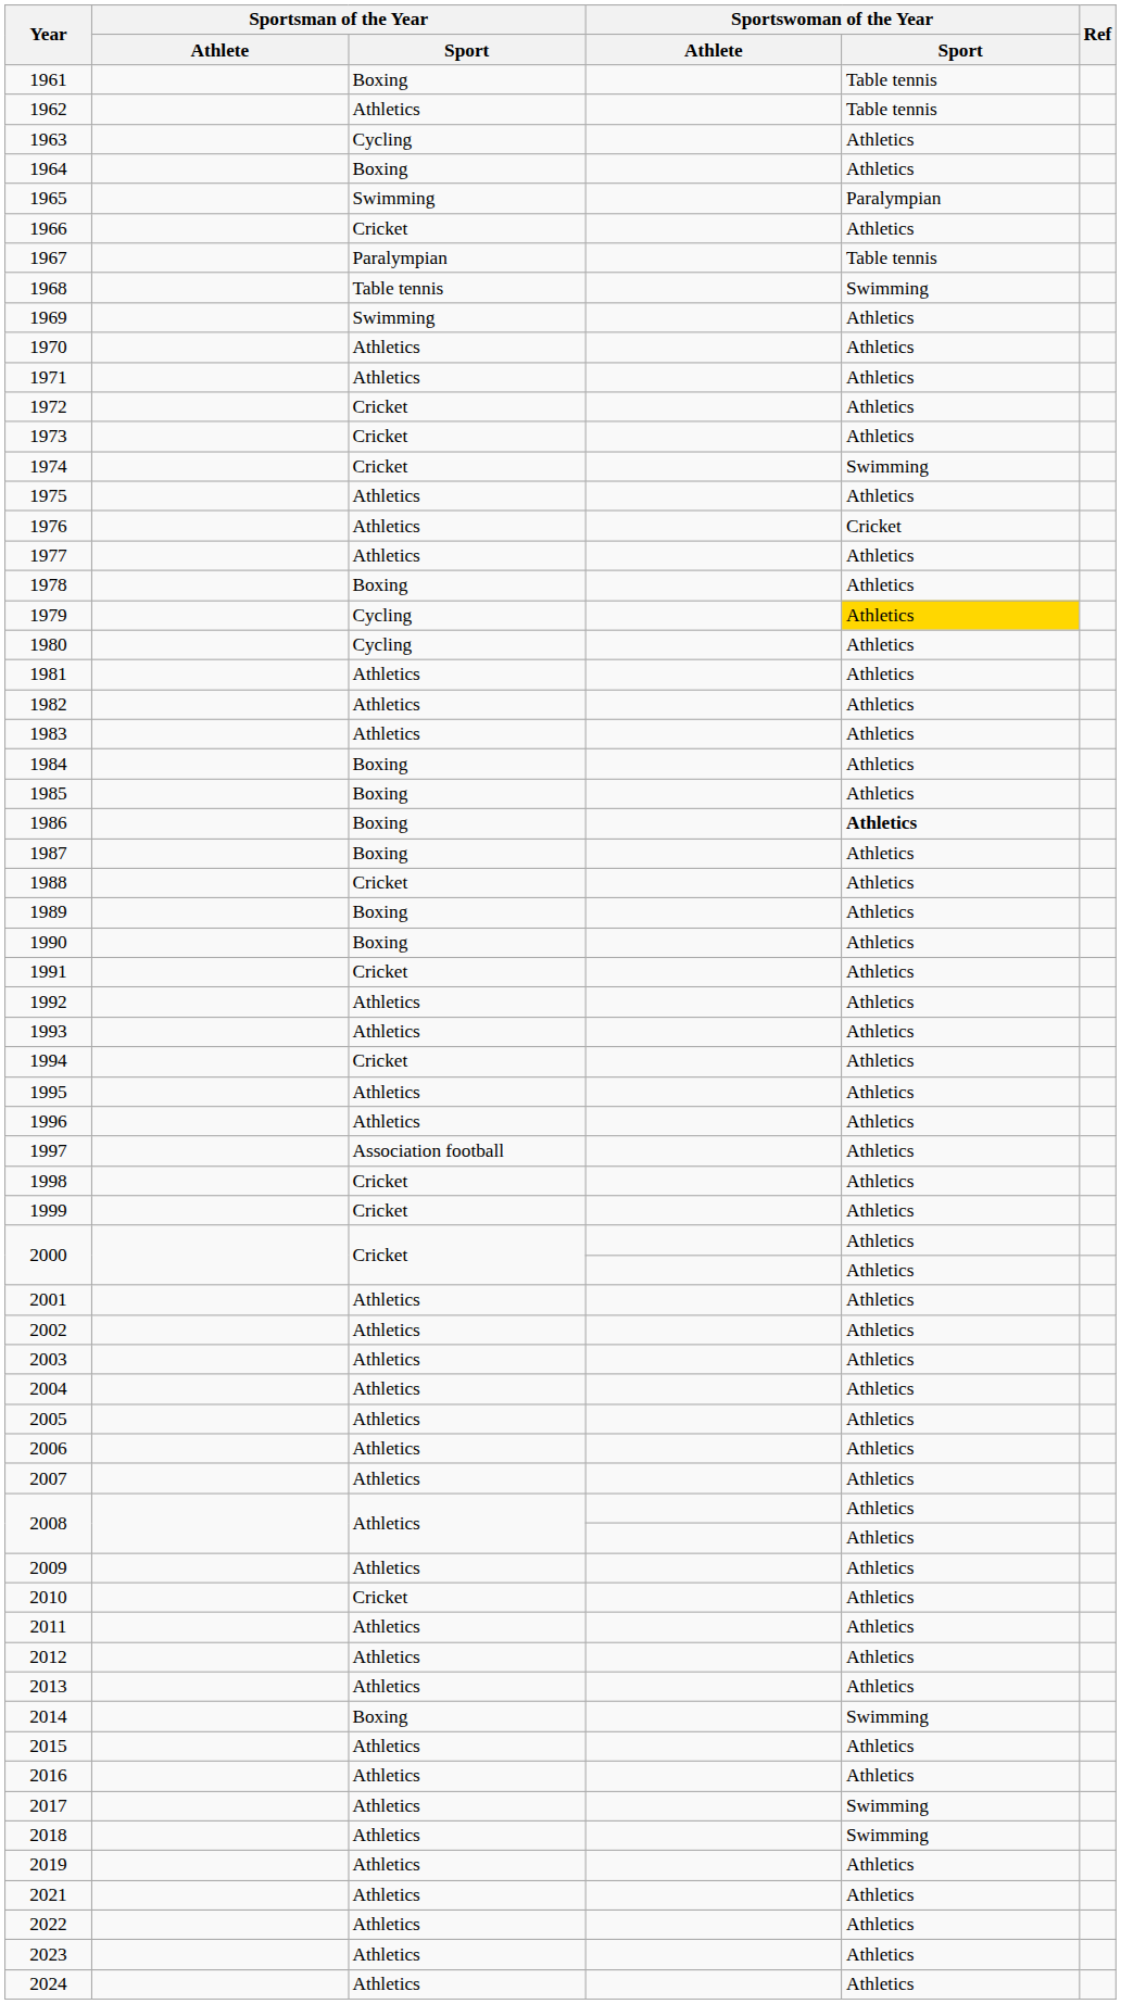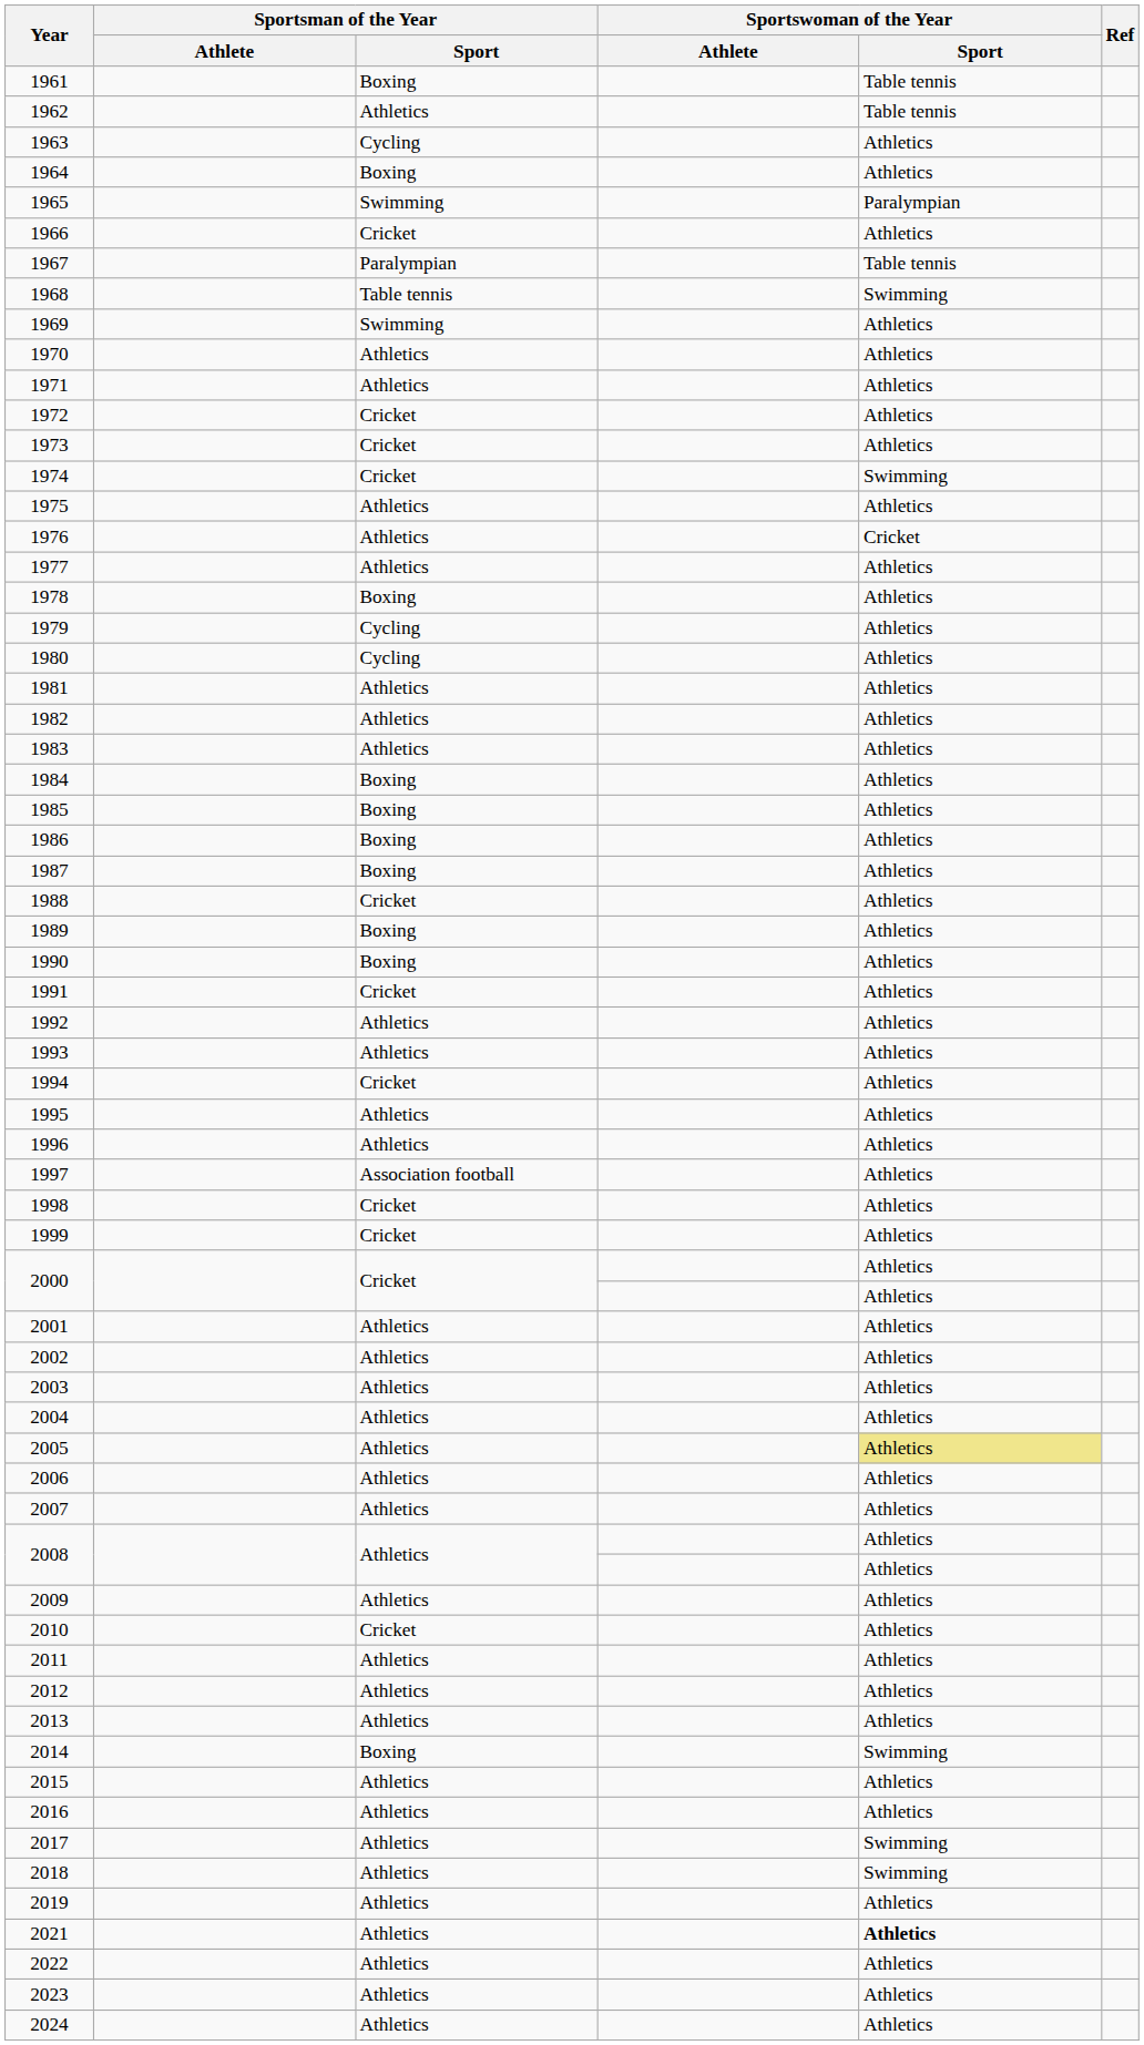1979 | Sportswoman of the Year / Sport: gold background -> no background
1986 | Sportswoman of the Year / Sport: bold -> normal
2005 | Sportswoman of the Year / Sport: no background -> khaki background
2021 | Sportswoman of the Year / Sport: normal -> bold
